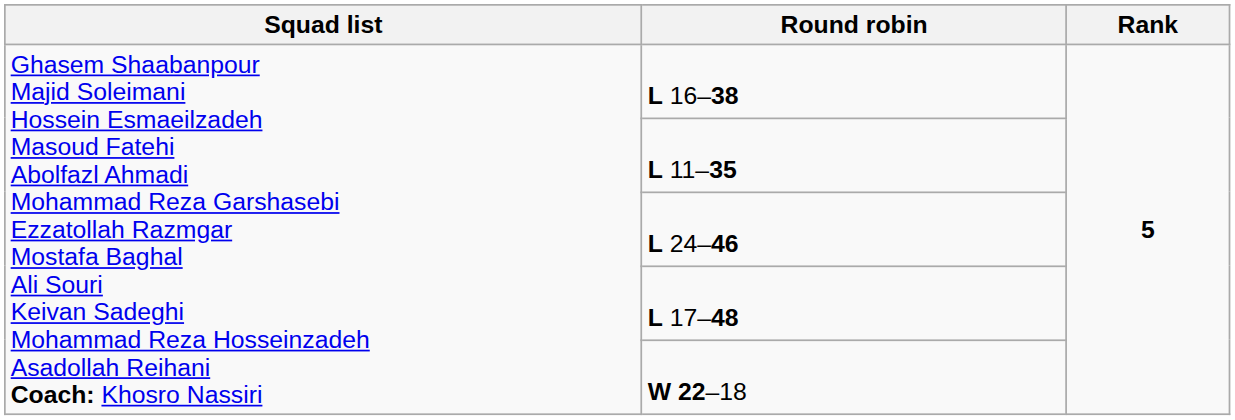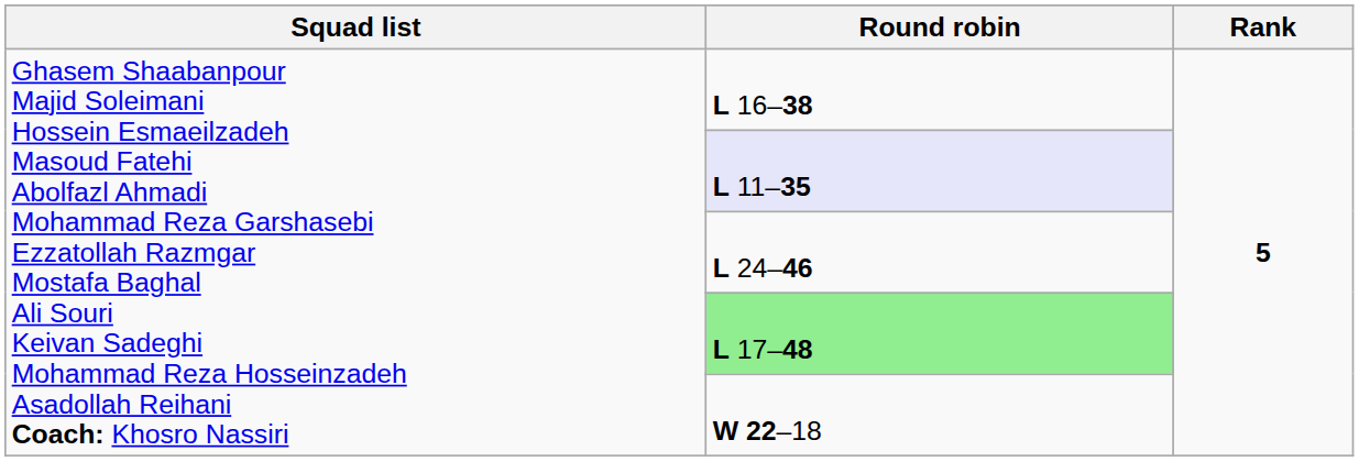L 11–35 | Round robin: no background -> lavender background
L 17–48 | Round robin: no background -> lightgreen background
